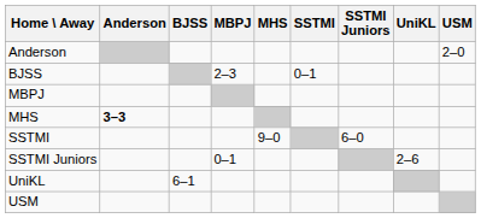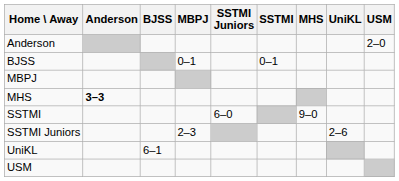columns swapped: MHS <-> SSTMI Juniors
row 3 | MBPJ: 2–3 -> 0–1
row 7 | MBPJ: 0–1 -> 2–3
